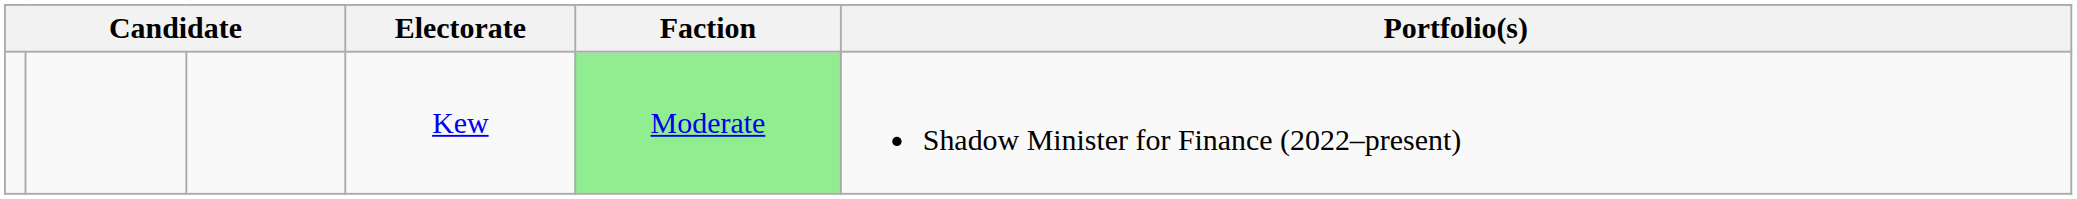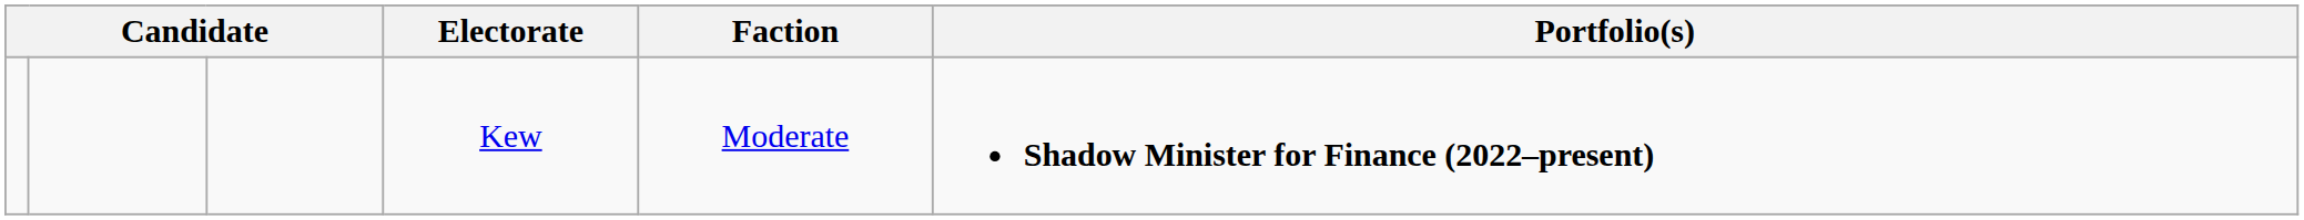Kew | Faction: lightgreen background -> no background
Kew | Portfolio(s): normal -> bold
